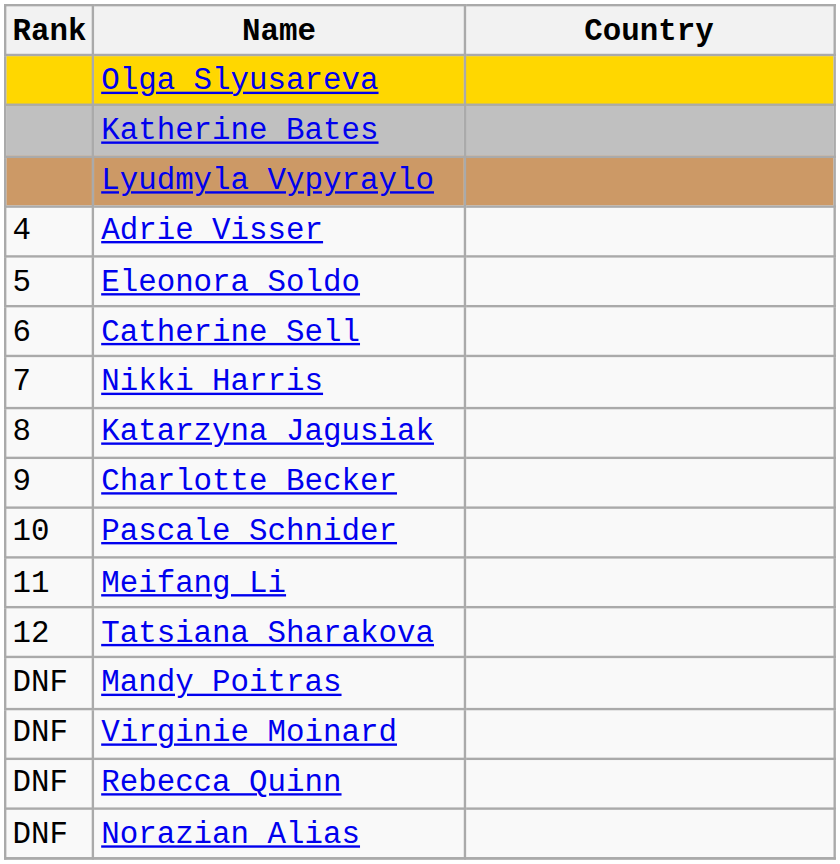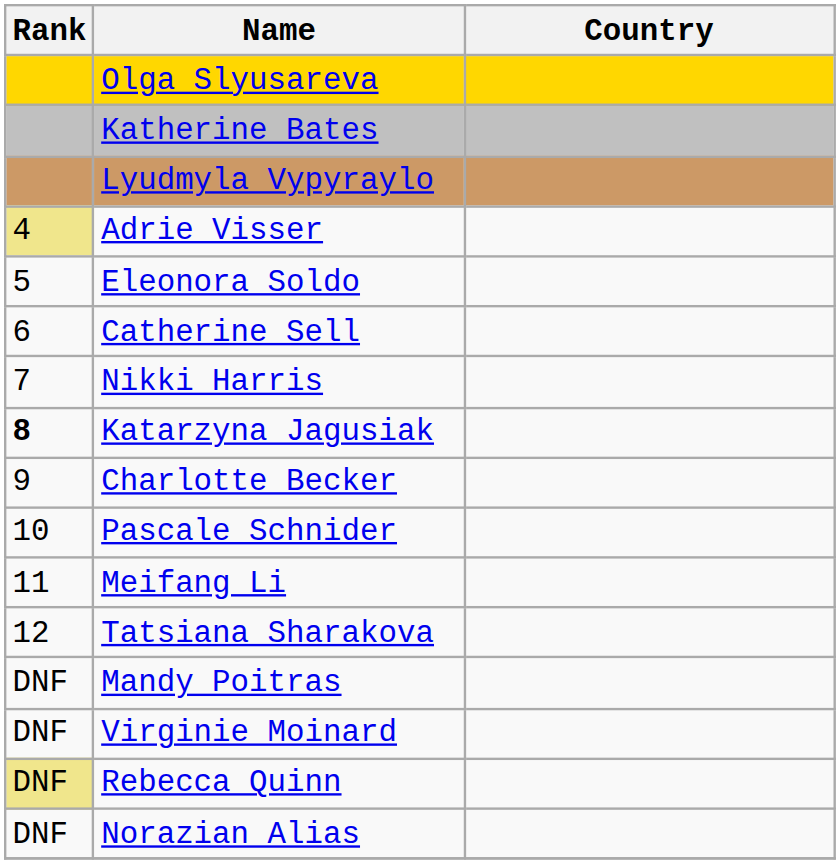Adrie Visser | Rank: no background -> khaki background
Katarzyna Jagusiak | Rank: normal -> bold
Rebecca Quinn | Rank: no background -> khaki background
